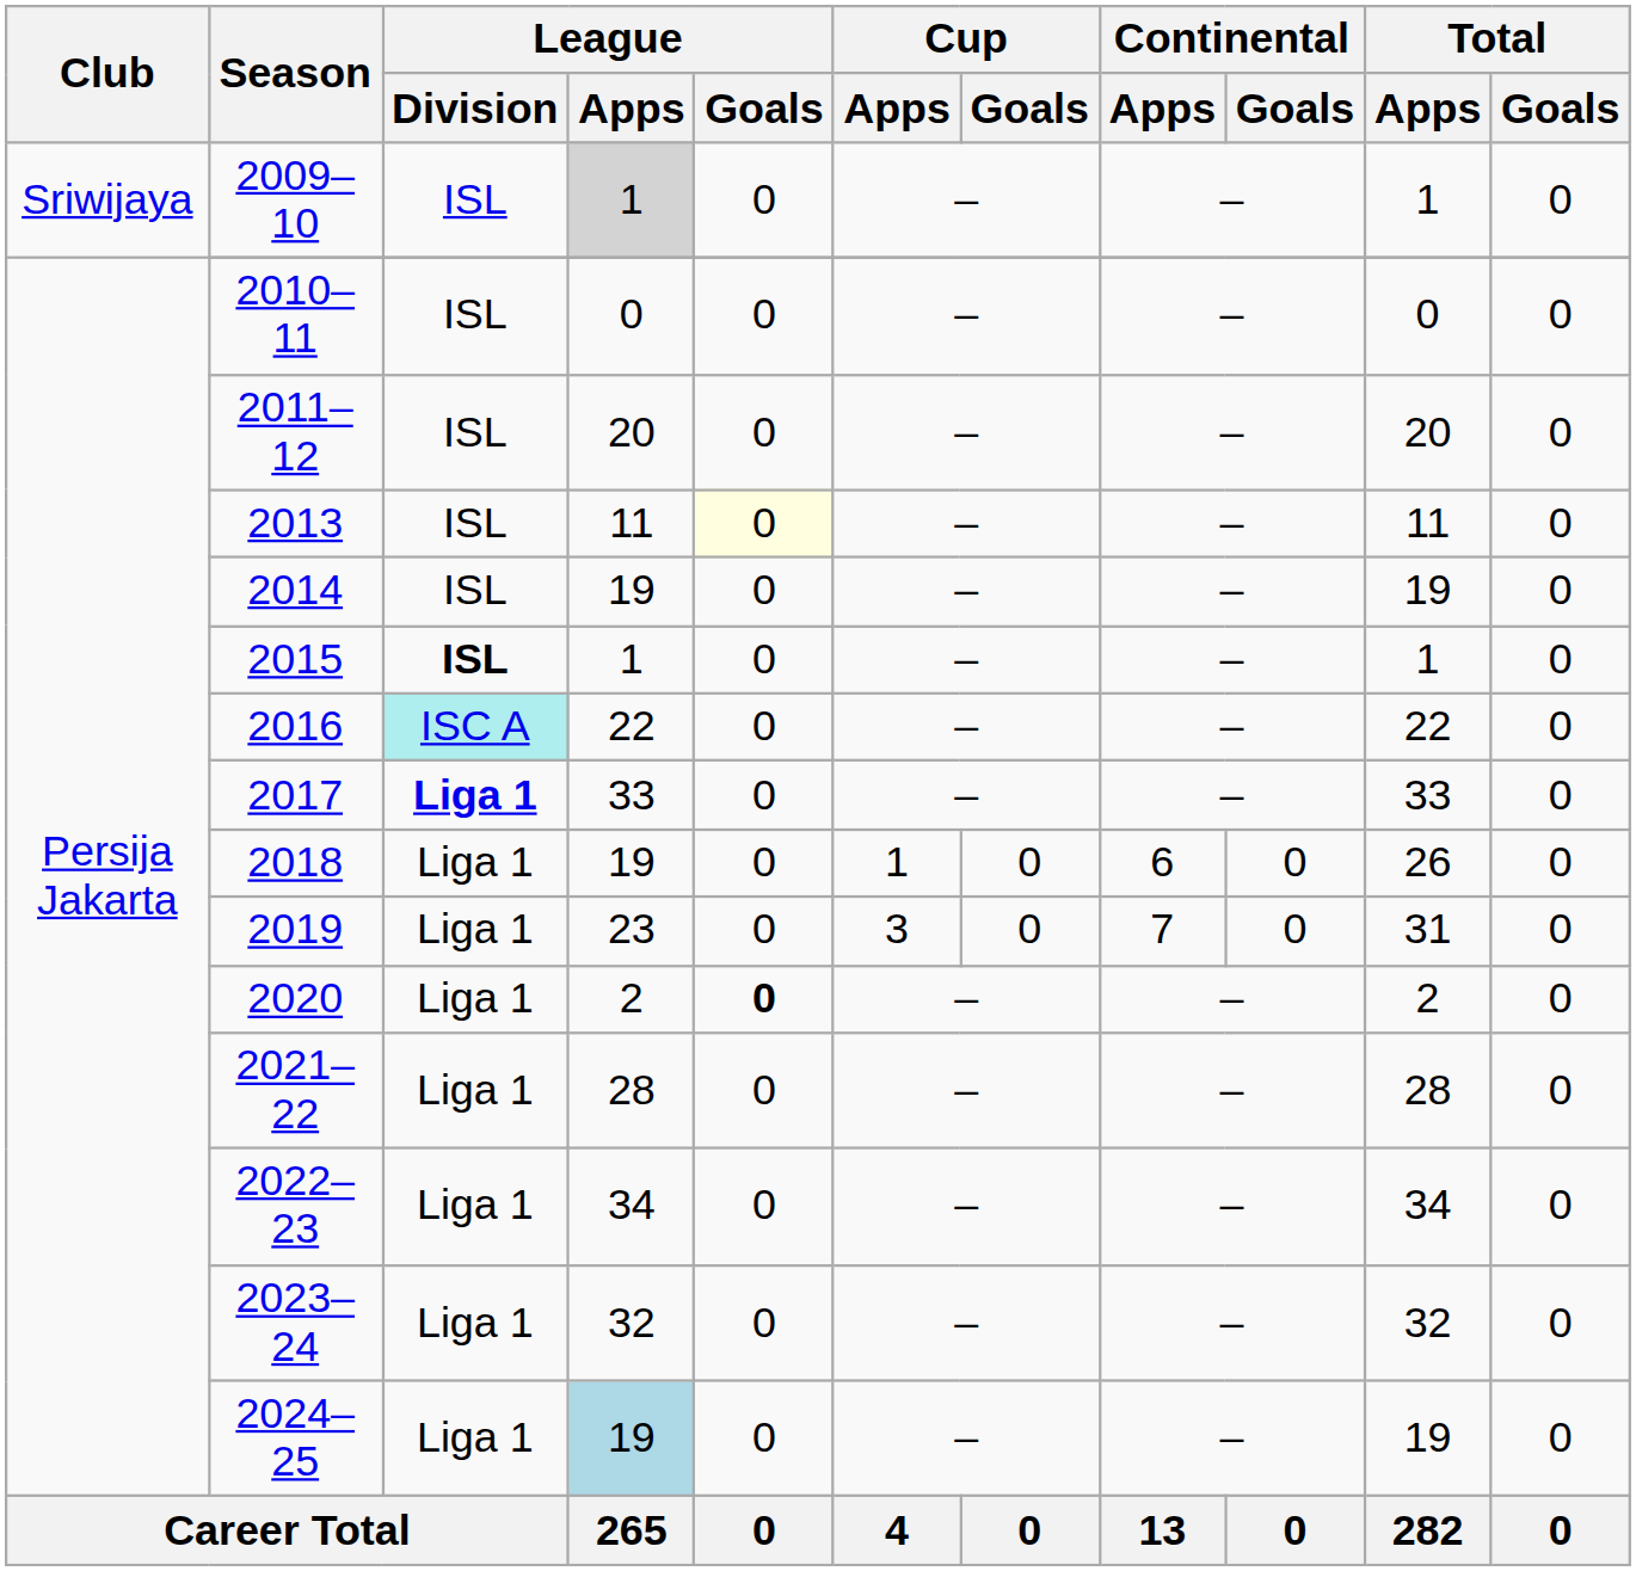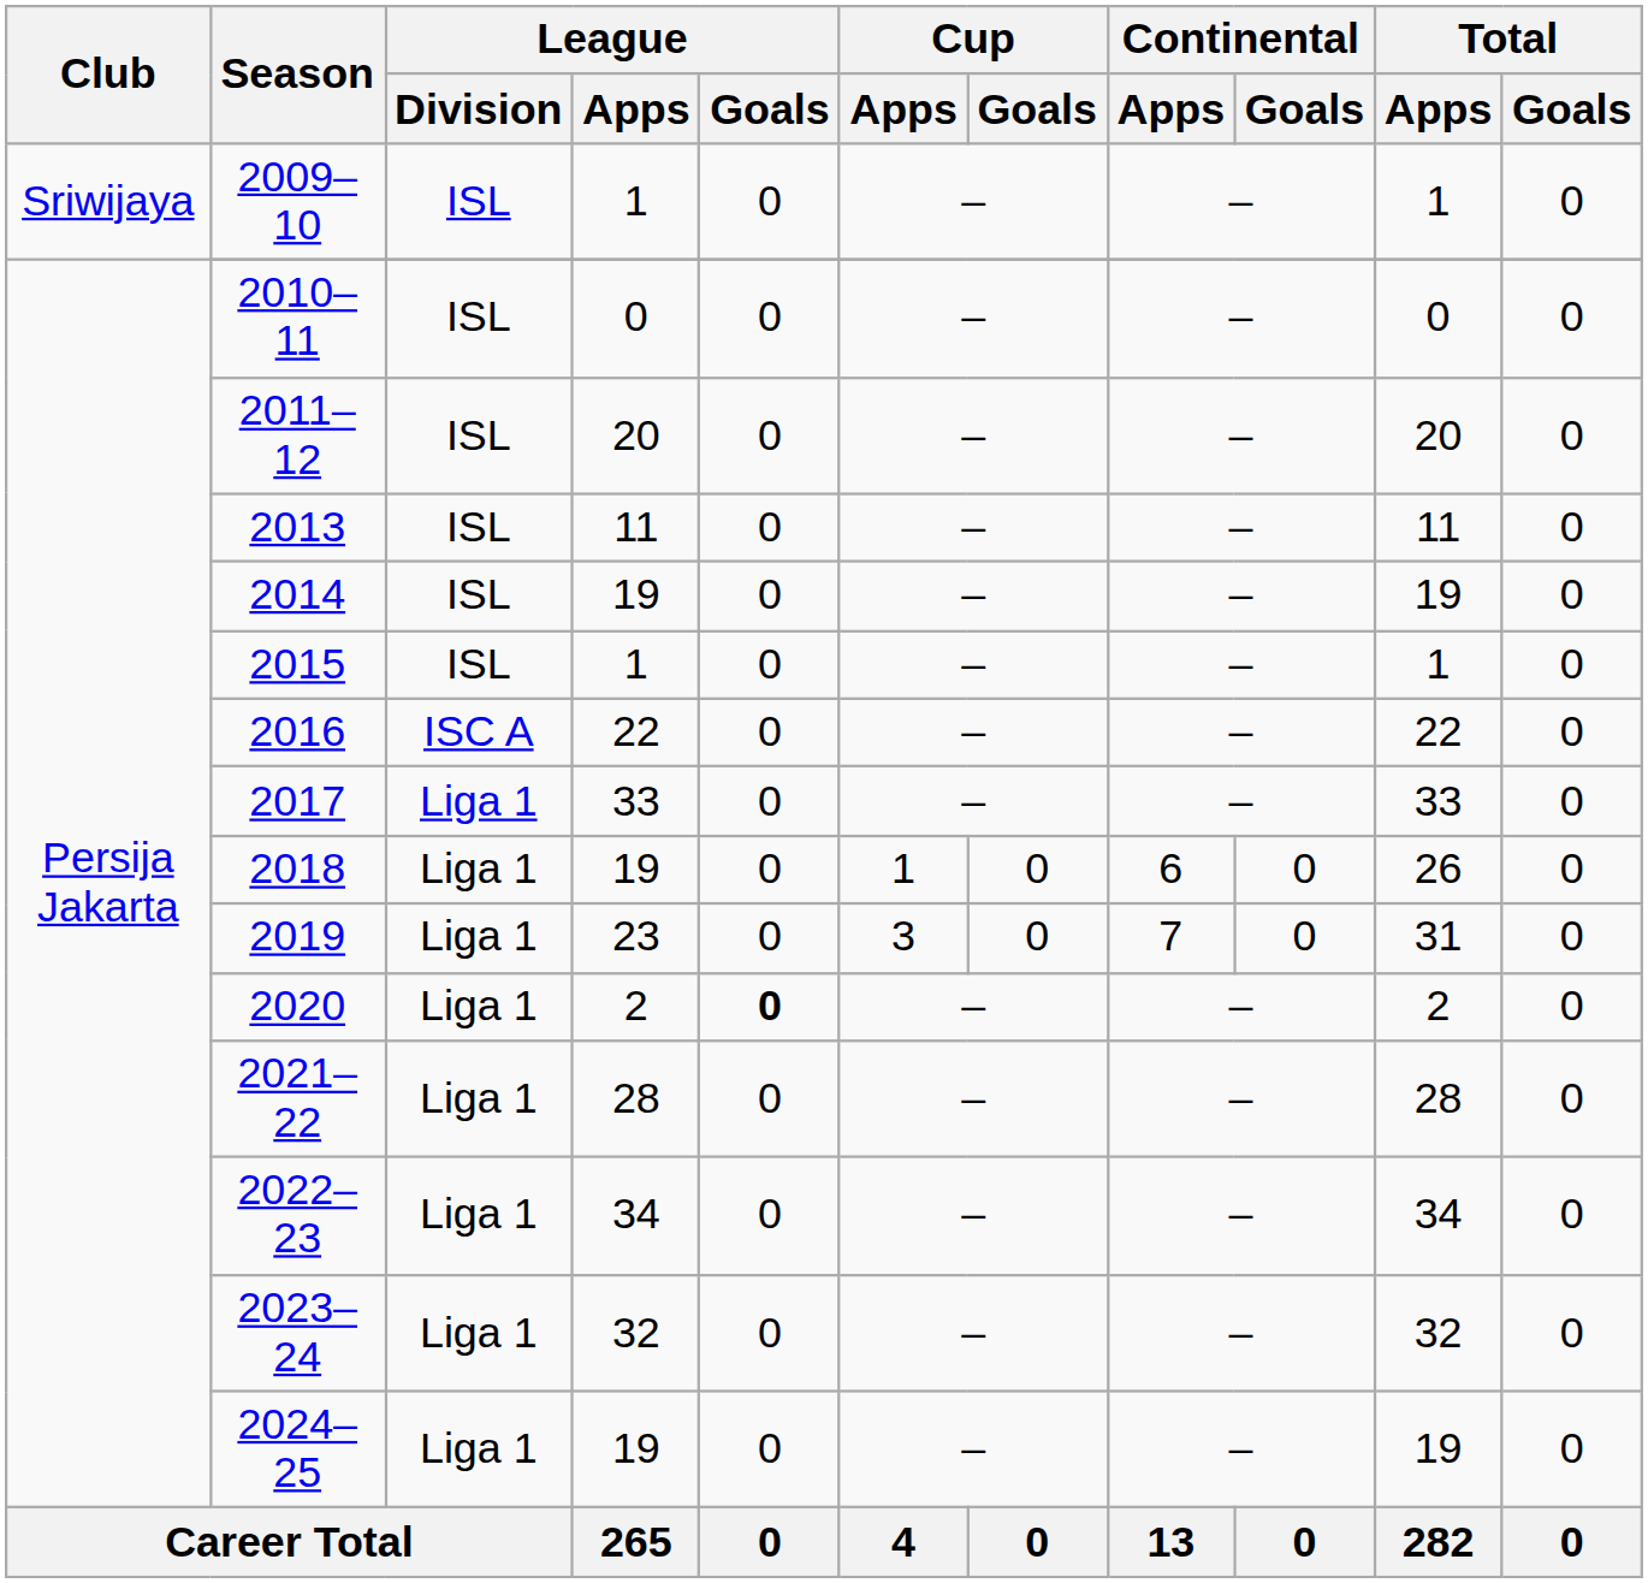2009–10 | League / Apps: lightgrey background -> no background
2013 | League / Goals: lightyellow background -> no background
2015 | League / Division: bold -> normal
2016 | League / Division: paleturquoise background -> no background
2017 | League / Division: bold -> normal
2024–25 | League / Apps: lightblue background -> no background
